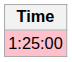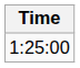row 2 | column 1: pink background -> no background
